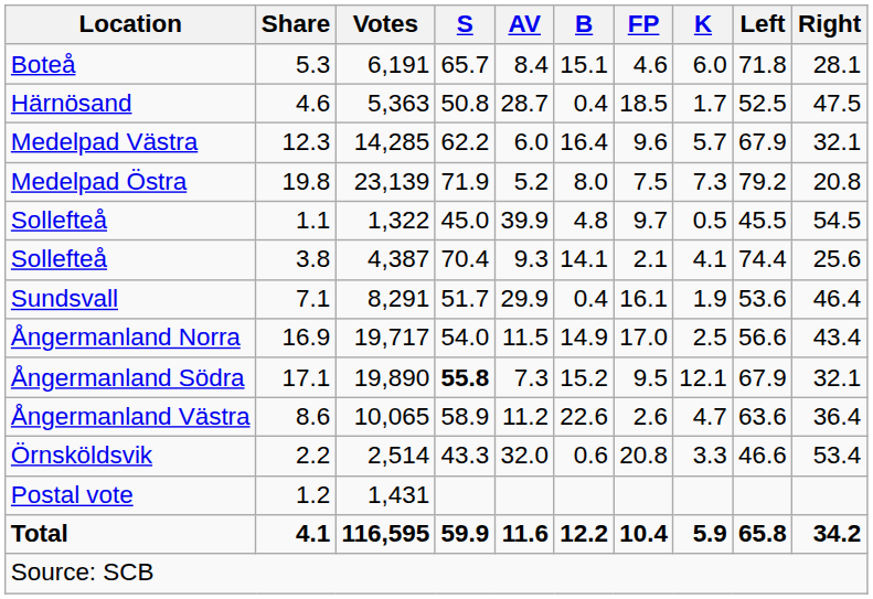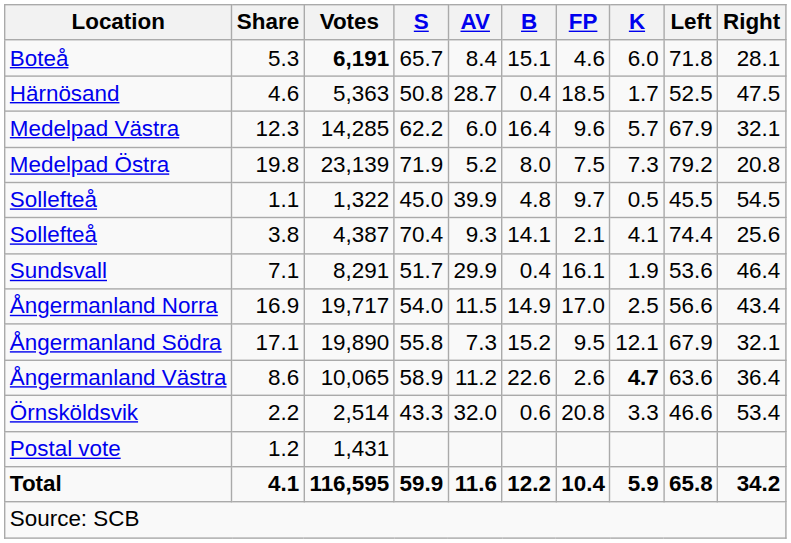Boteå | Votes: normal -> bold
Ångermanland Södra | S: bold -> normal
Ångermanland Västra | K: normal -> bold
